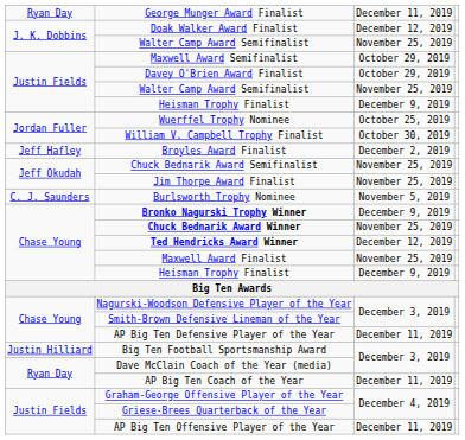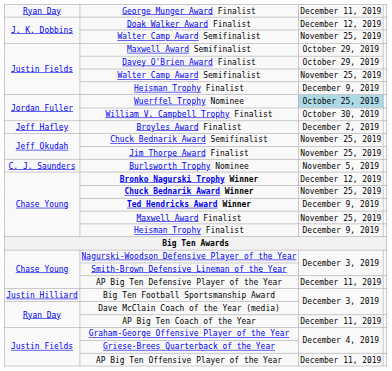Wuerffel Trophy Nominee | column 3: no background -> lightblue background
Bronko Nagurski Trophy Winner | column 3: December 9, 2019 -> December 12, 2019
Ted Hendricks Award Winner | column 3: December 12, 2019 -> December 9, 2019
